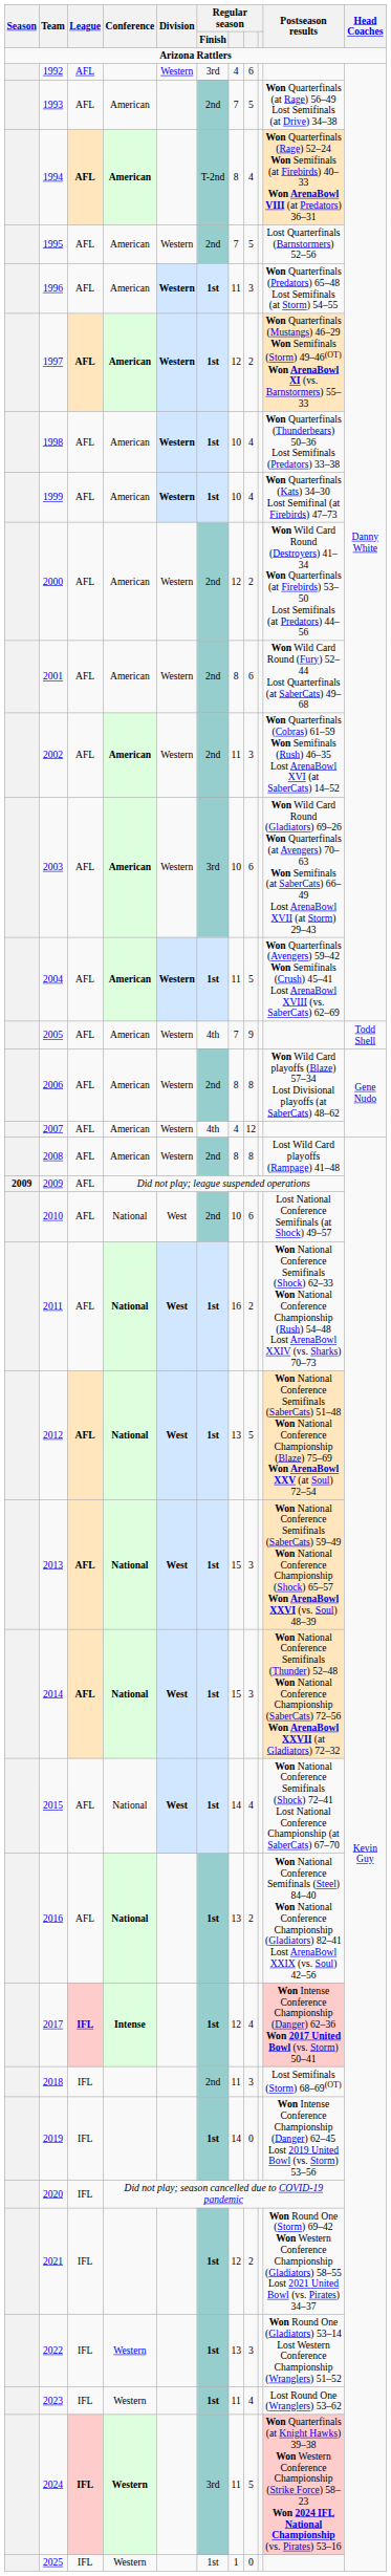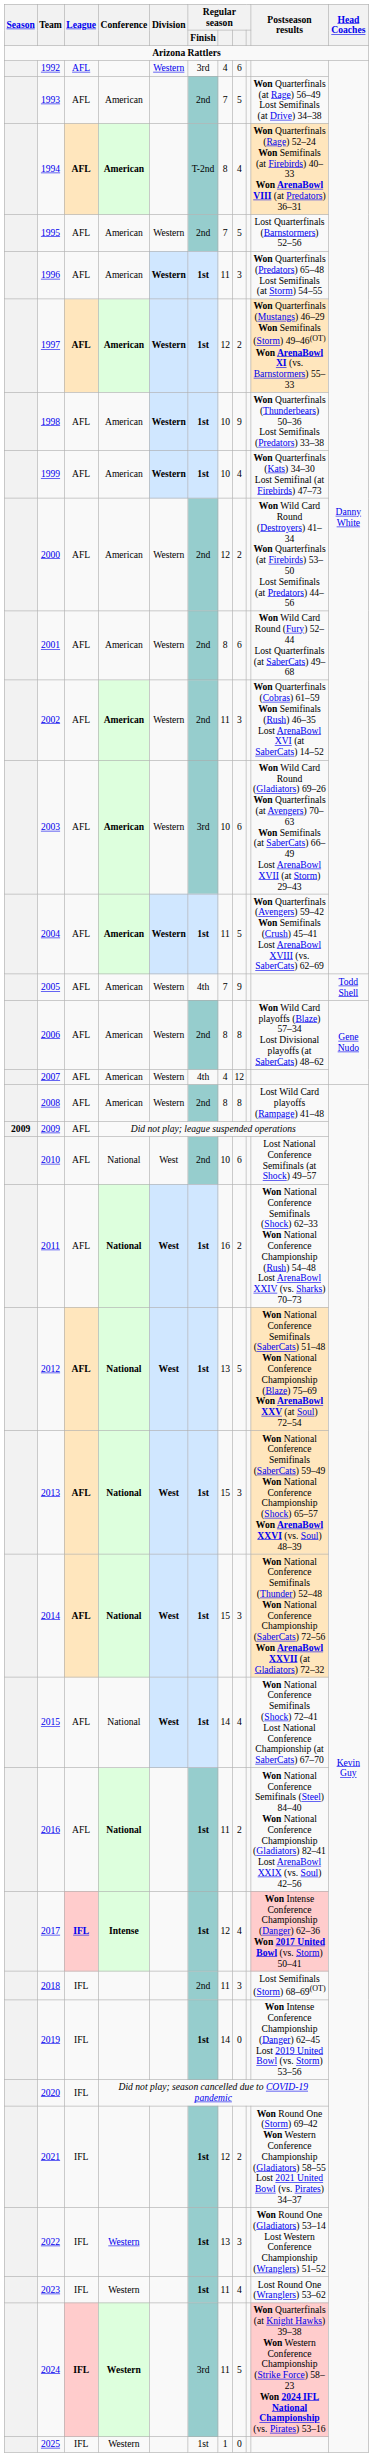1998 | column 8: 4 -> 9
2016 | column 7: 13 -> 11
